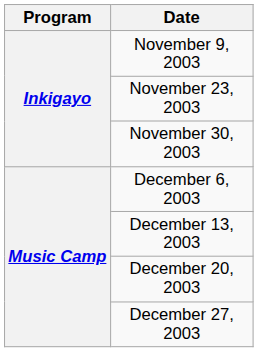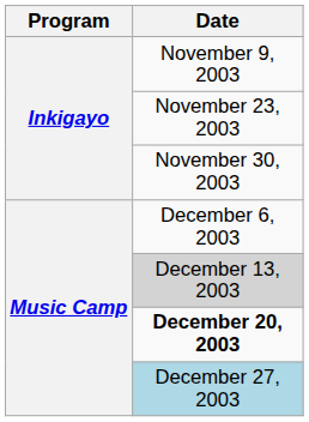December 13, 2003 | Date: no background -> lightgrey background
December 20, 2003 | Date: normal -> bold
December 27, 2003 | Date: no background -> lightblue background
